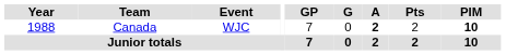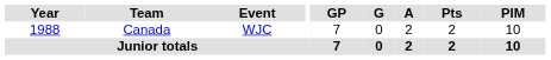Canada | A: bold -> normal
Canada | PIM: bold -> normal
